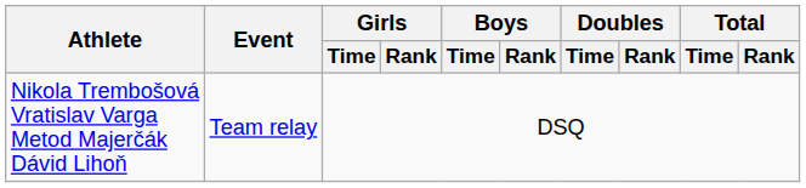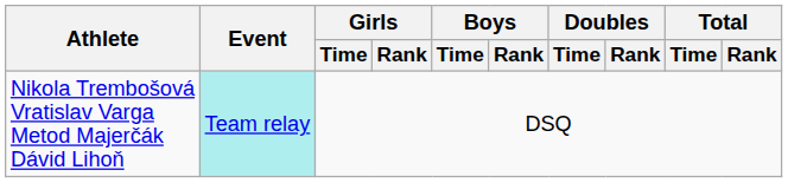Nikola Trembošová Vratislav Varga Metod Majerčák Dávid Lihoň | Event: no background -> paleturquoise background
